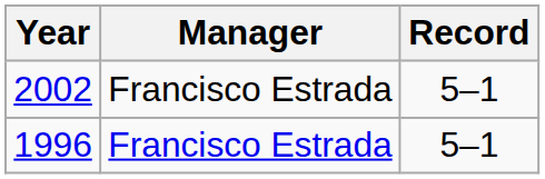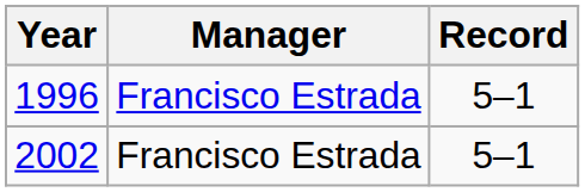rows swapped: 1996 <-> 2002
